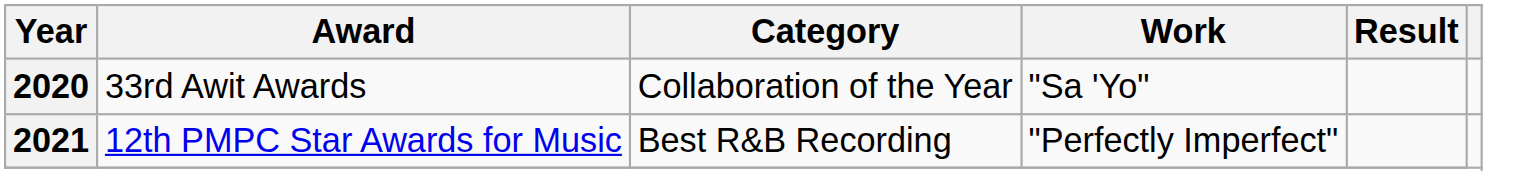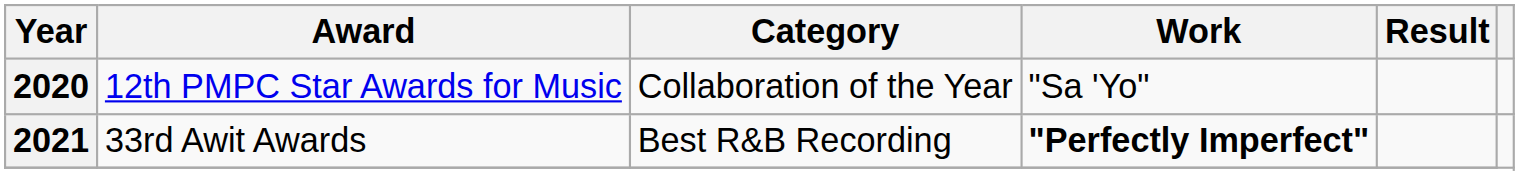2020 | Award: 33rd Awit Awards -> 12th PMPC Star Awards for Music
2021 | Award: 12th PMPC Star Awards for Music -> 33rd Awit Awards
2021 | Work: normal -> bold
